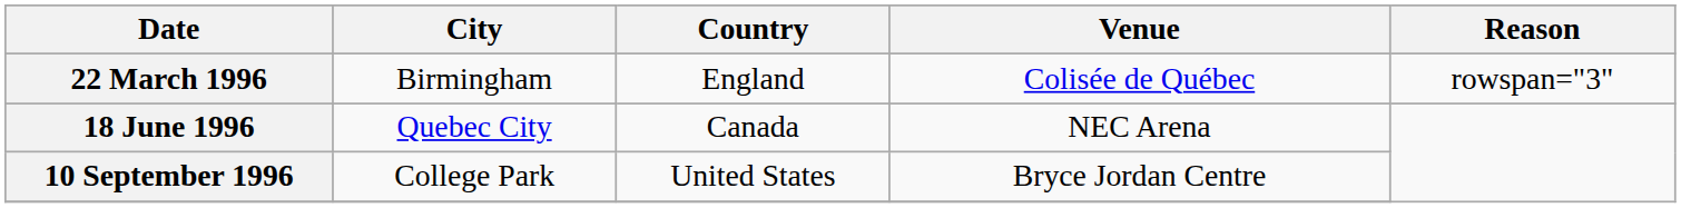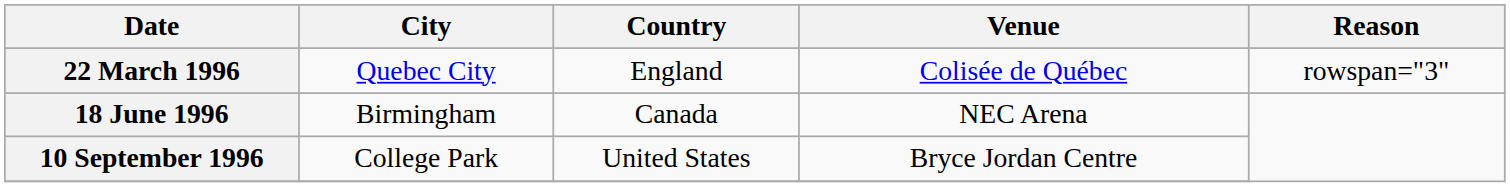22 March 1996 | City: Birmingham -> Quebec City
18 June 1996 | City: Quebec City -> Birmingham
